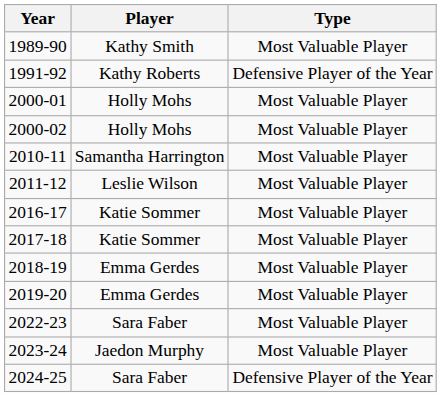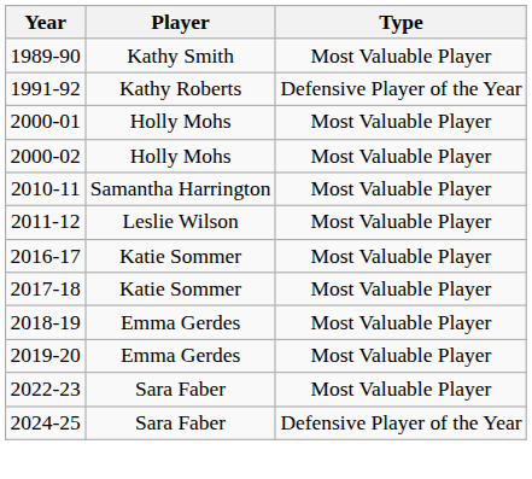- row: 2023-24 | Jaedon Murphy | Most Valuable Player
